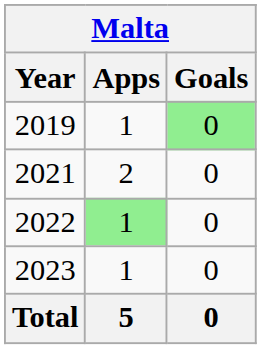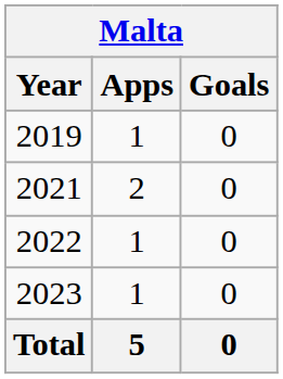2019 | Goals: lightgreen background -> no background
2022 | Apps: lightgreen background -> no background
